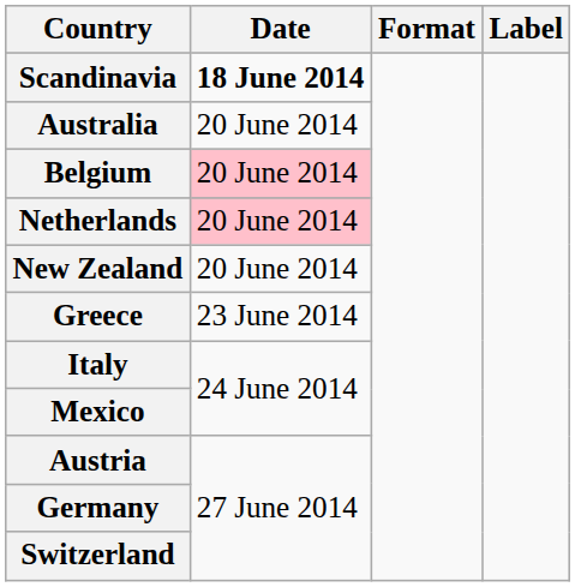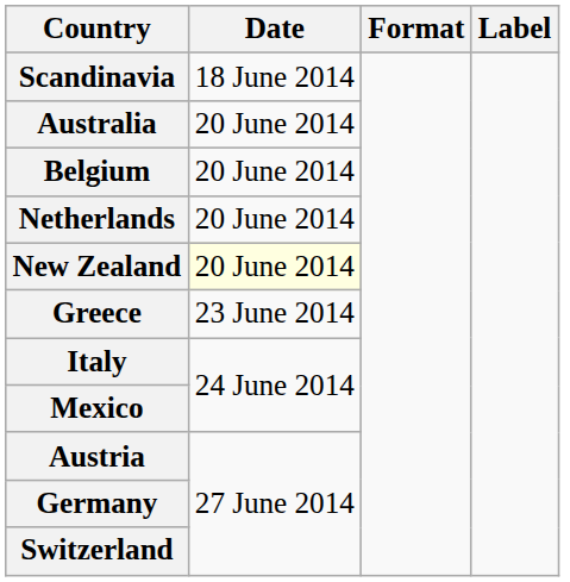Scandinavia | Date: bold -> normal
Belgium | Date: pink background -> no background
Netherlands | Date: pink background -> no background
New Zealand | Date: no background -> lightyellow background
